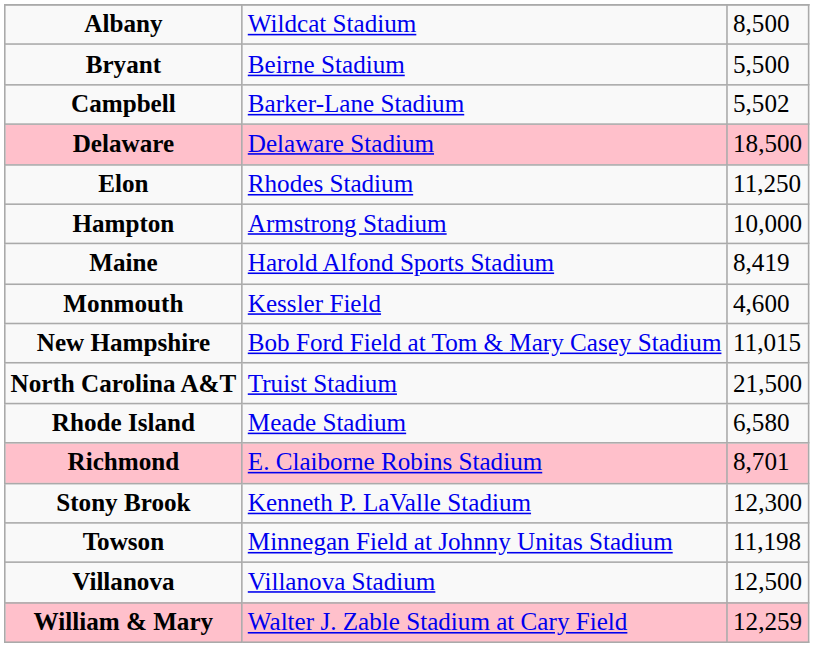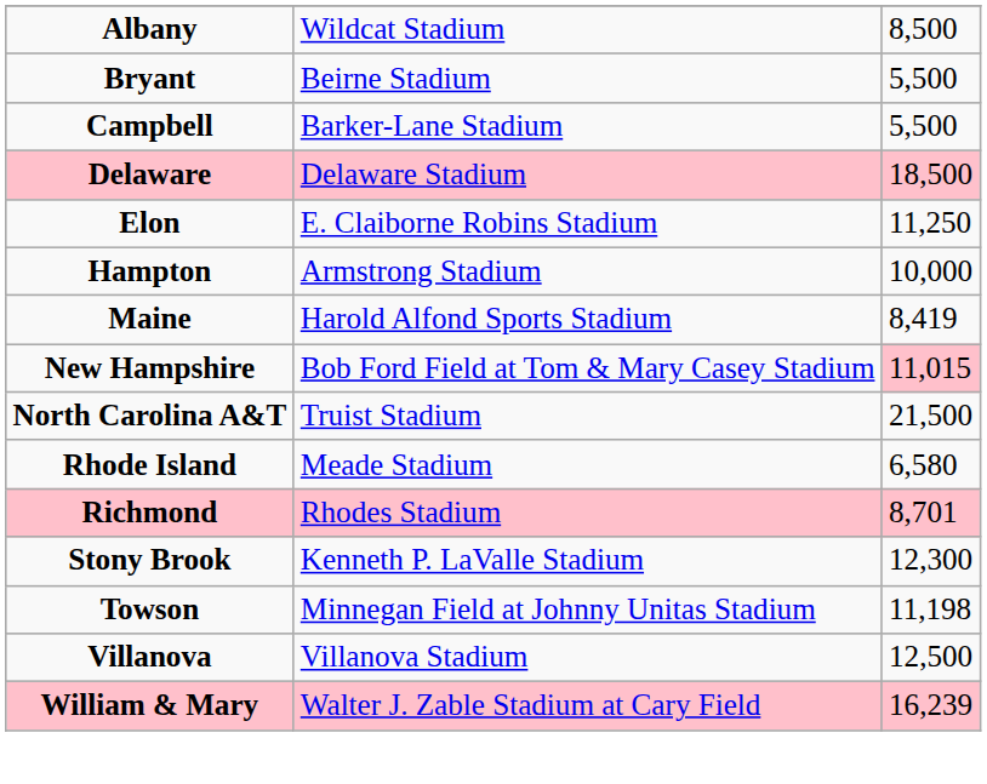Campbell | column 3: 5,502 -> 5,500
Elon | column 2: Rhodes Stadium -> E. Claiborne Robins Stadium
- row: Monmouth | Kessler Field | 4,600
New Hampshire | column 3: no background -> pink background
Richmond | column 2: E. Claiborne Robins Stadium -> Rhodes Stadium
William & Mary | column 3: 12,259 -> 16,239
